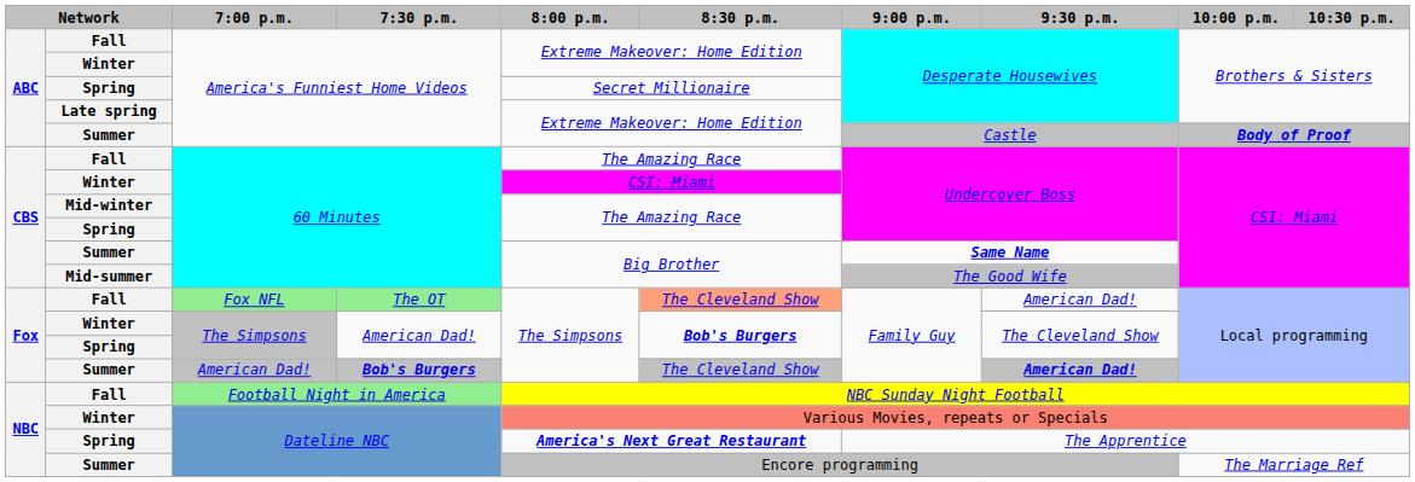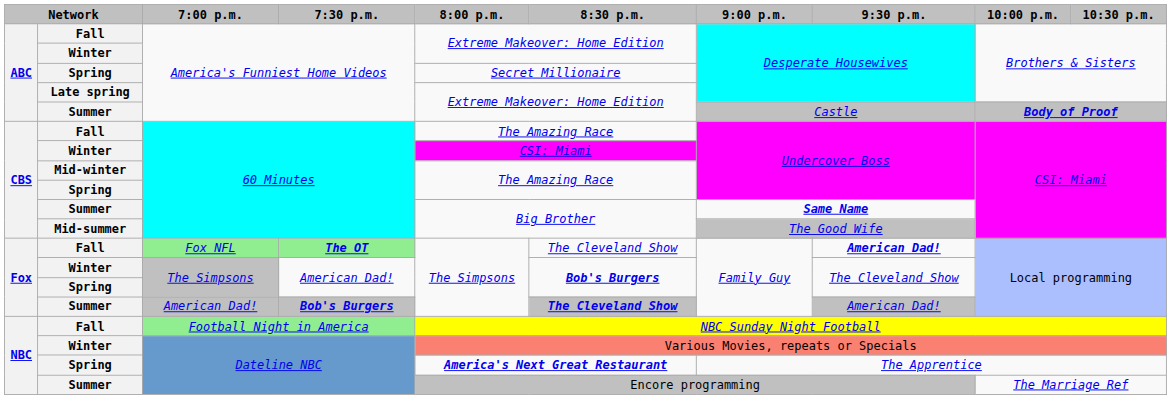Fall / Fox NFL | 7:30 p.m.: normal -> bold
Fall / Fox NFL | 8:30 p.m.: lightsalmon background -> no background
Fall / Fox NFL | 9:30 p.m.: normal -> bold
Summer / American Dad! | 8:30 p.m.: normal -> bold
Summer / American Dad! | 9:30 p.m.: bold -> normal
